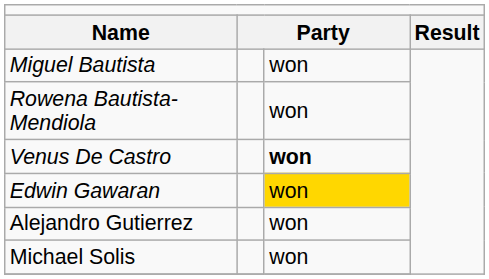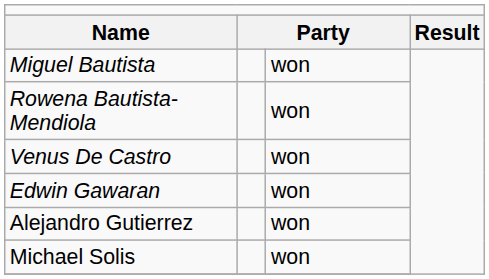Venus De Castro | column 3: bold -> normal
Edwin Gawaran | column 3: gold background -> no background
